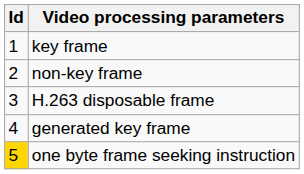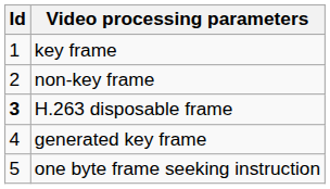H.263 disposable frame | Id: normal -> bold
one byte frame seeking instruction | Id: gold background -> no background
